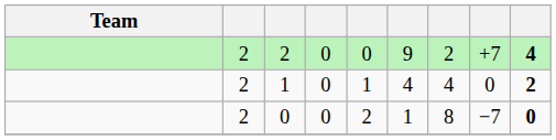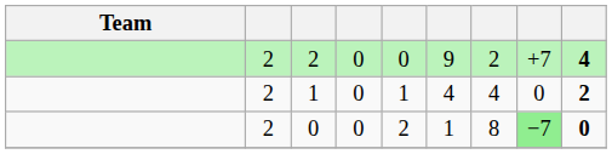row 4 | column 8: no background -> lightgreen background
